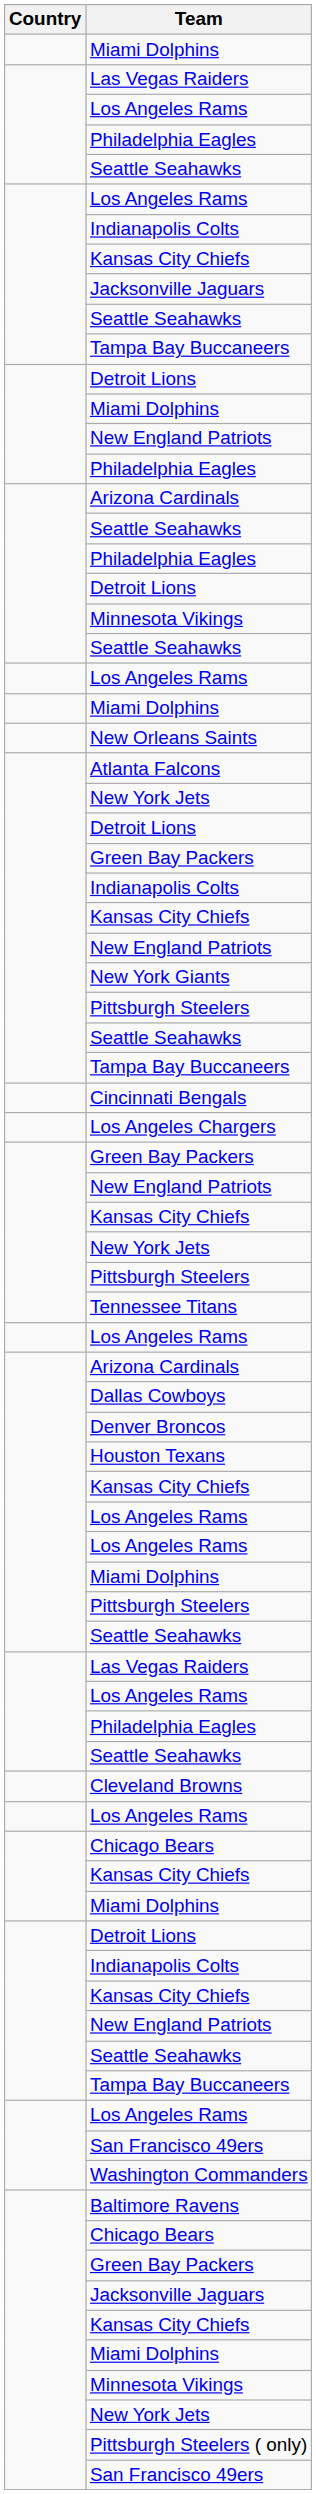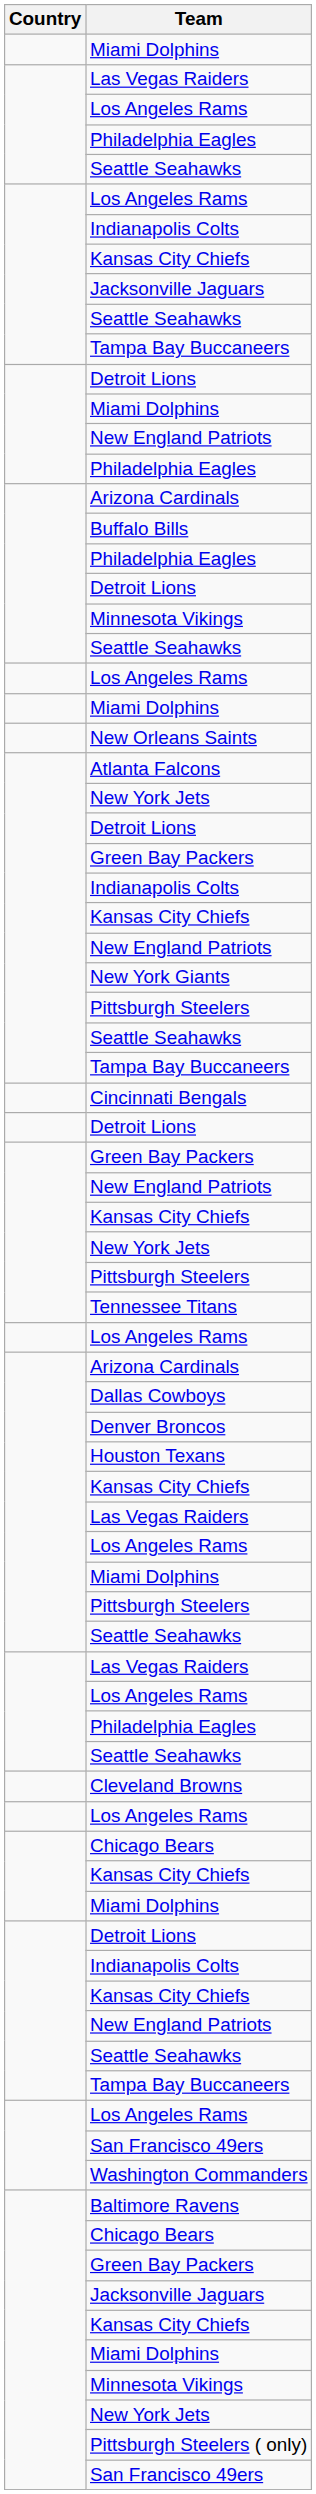row 18 | Team: Seattle Seahawks -> Buffalo Bills
row 38 | Team: Los Angeles Chargers -> Detroit Lions
row 51 | Team: Los Angeles Rams -> Las Vegas Raiders
